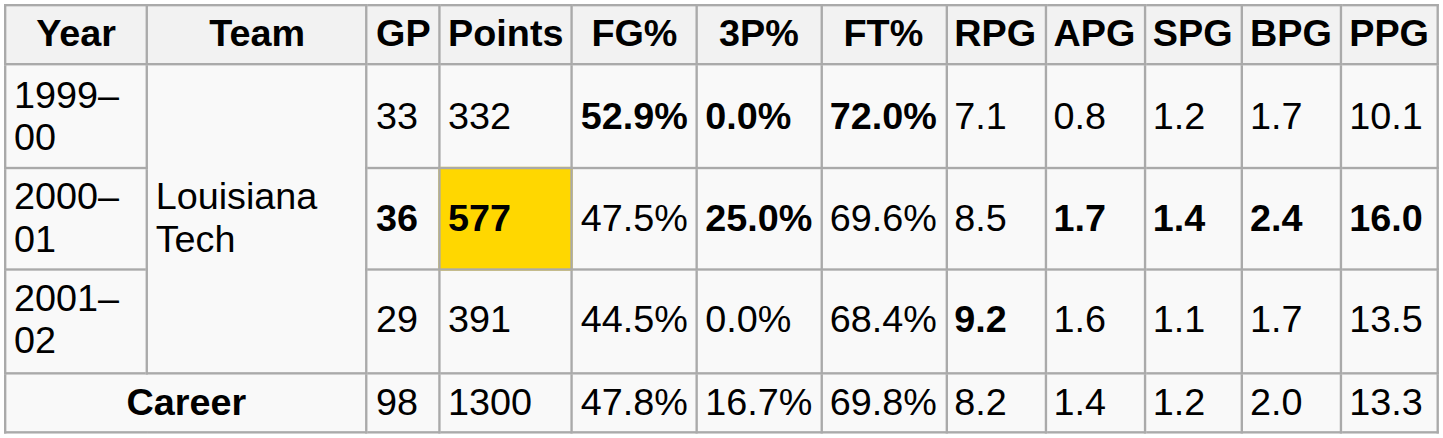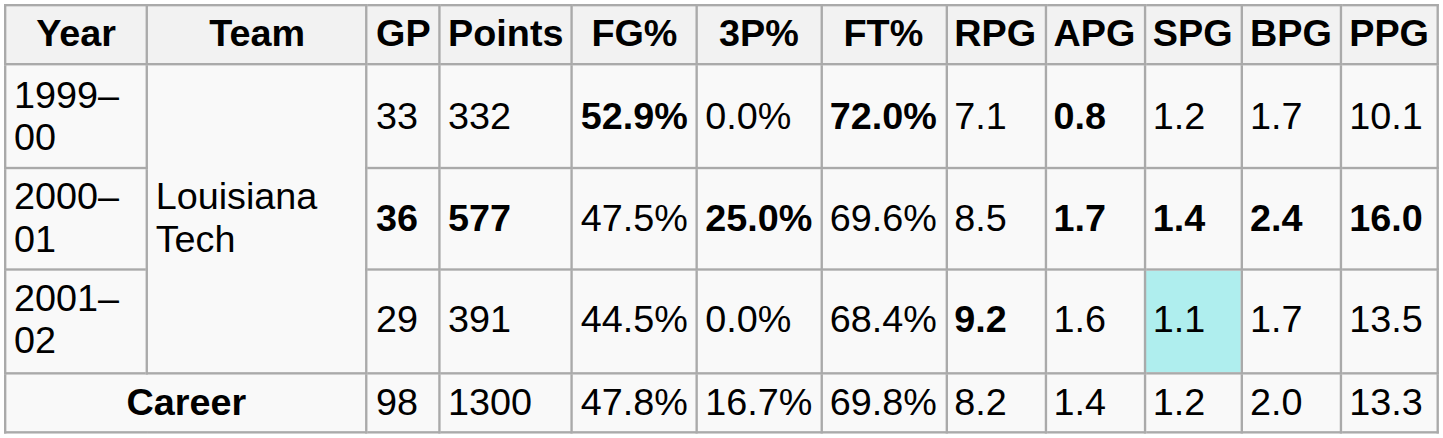1999–00 | 3P%: bold -> normal
1999–00 | APG: normal -> bold
2000–01 | Points: gold background -> no background
2001–02 | SPG: no background -> paleturquoise background
